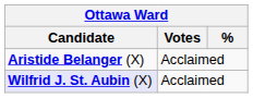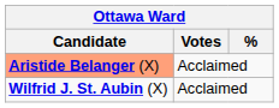Aristide Belanger (X) | Candidate: no background -> lightsalmon background
Wilfrid J. St. Aubin (X) | Candidate: lavender background -> no background
